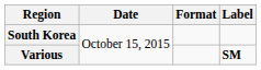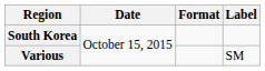Various | Label: bold -> normal
